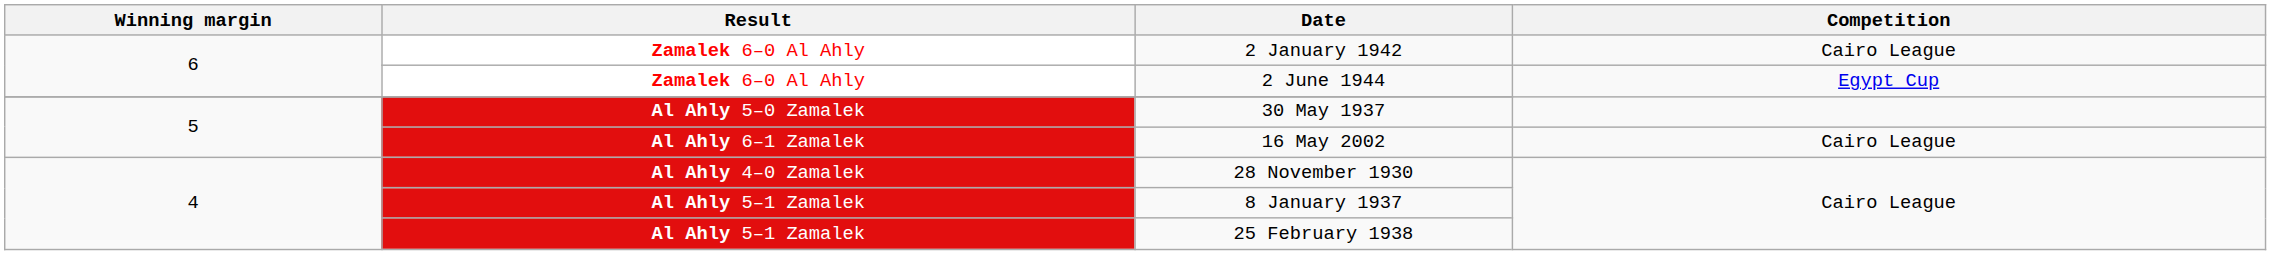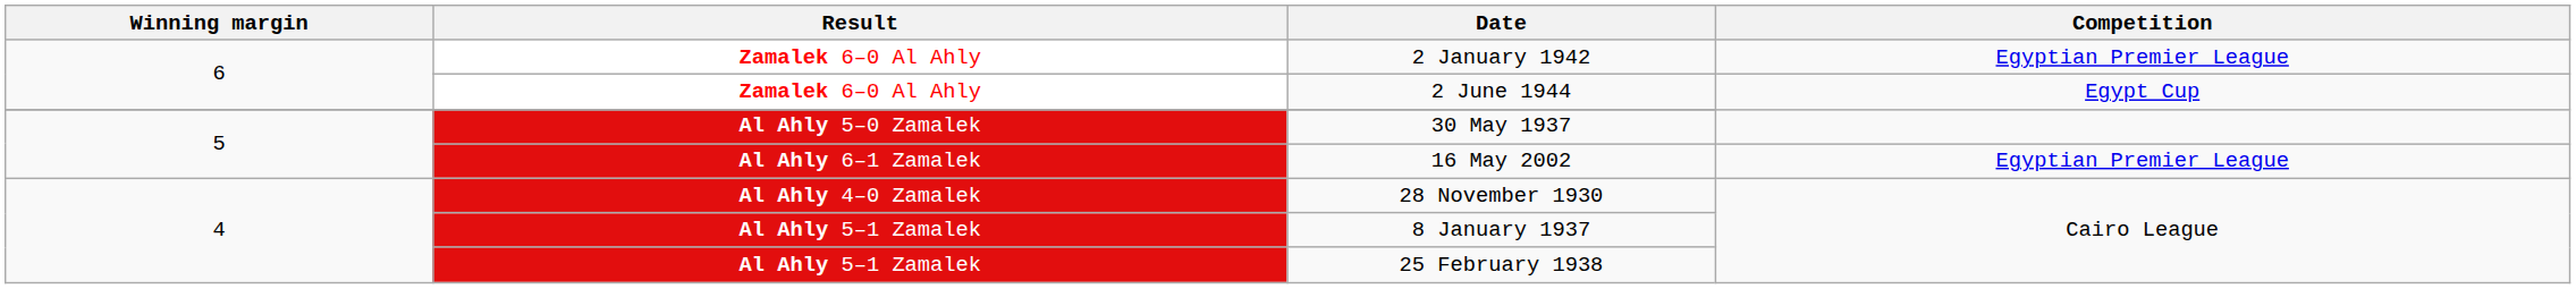2 January 1942 | Competition: Cairo League -> Egyptian Premier League
16 May 2002 | Competition: Cairo League -> Egyptian Premier League
